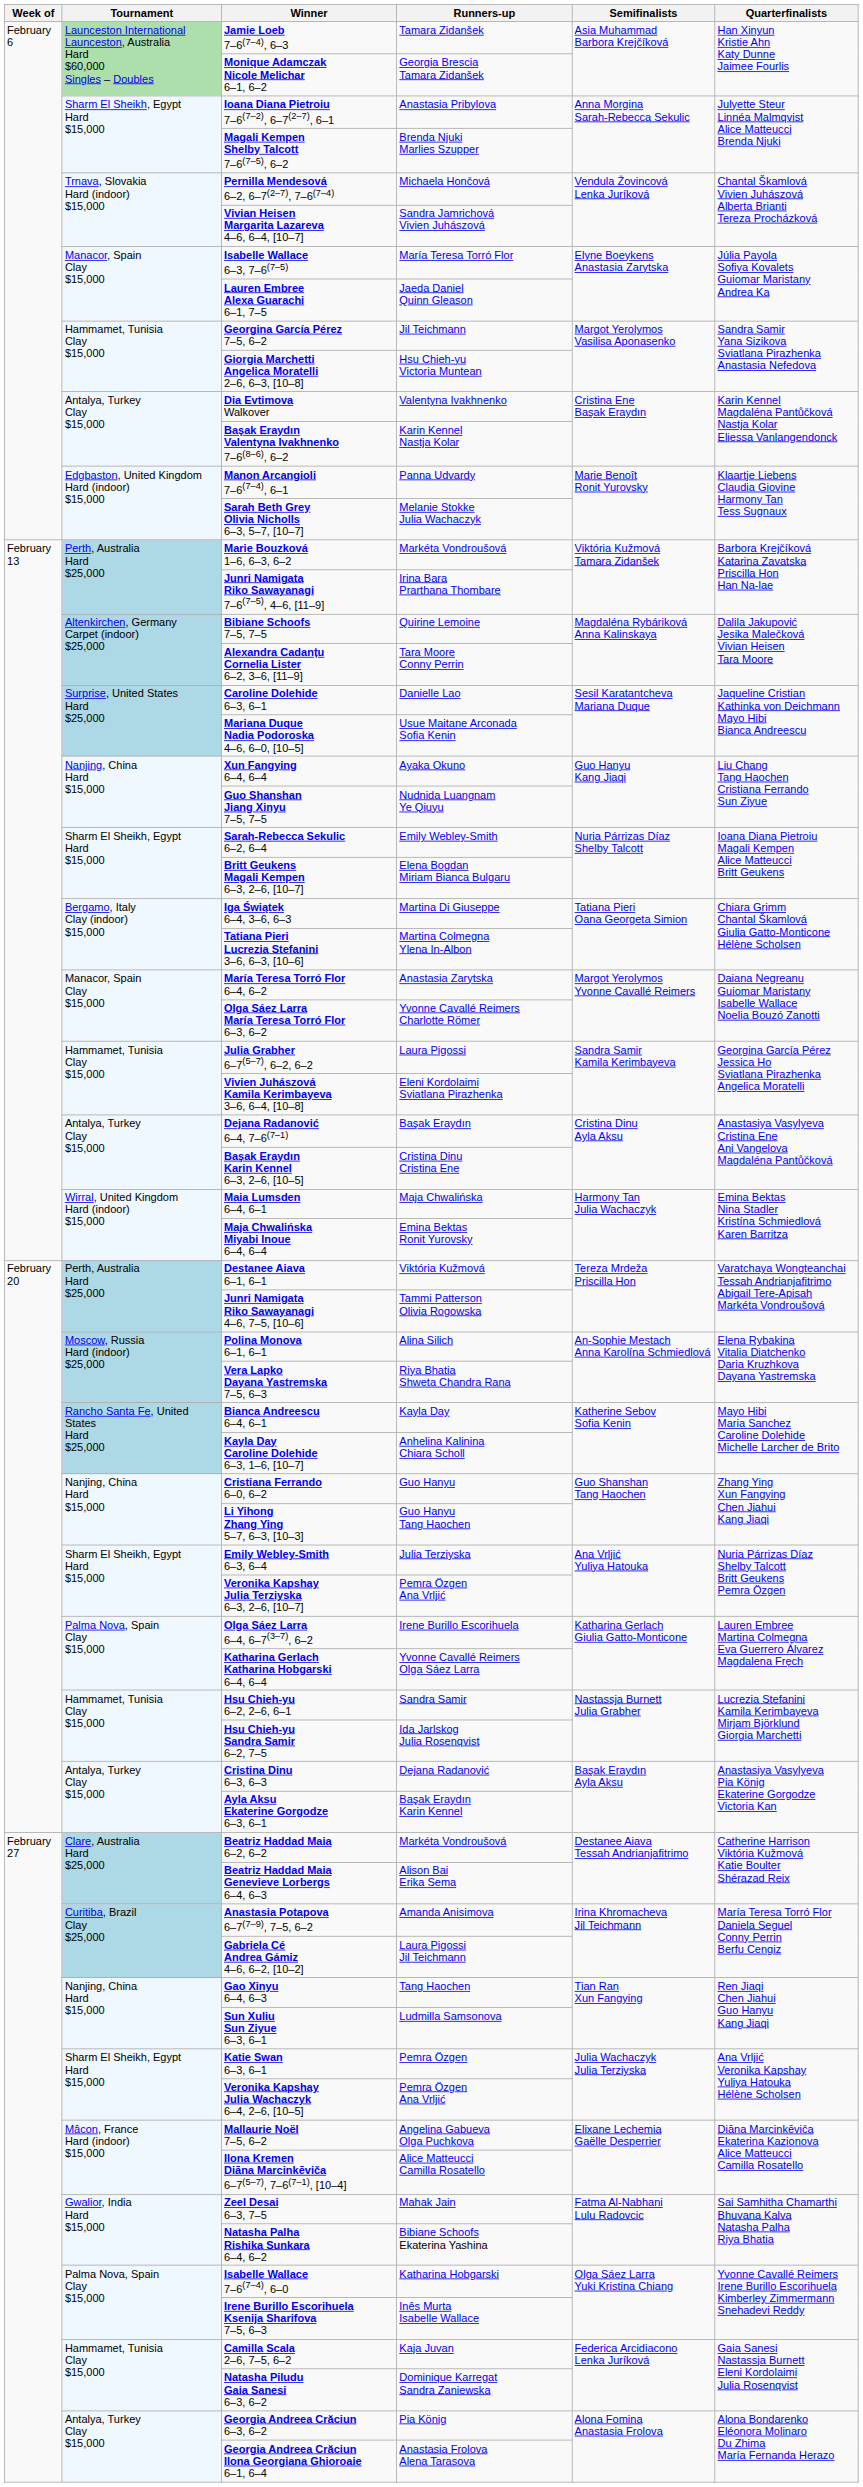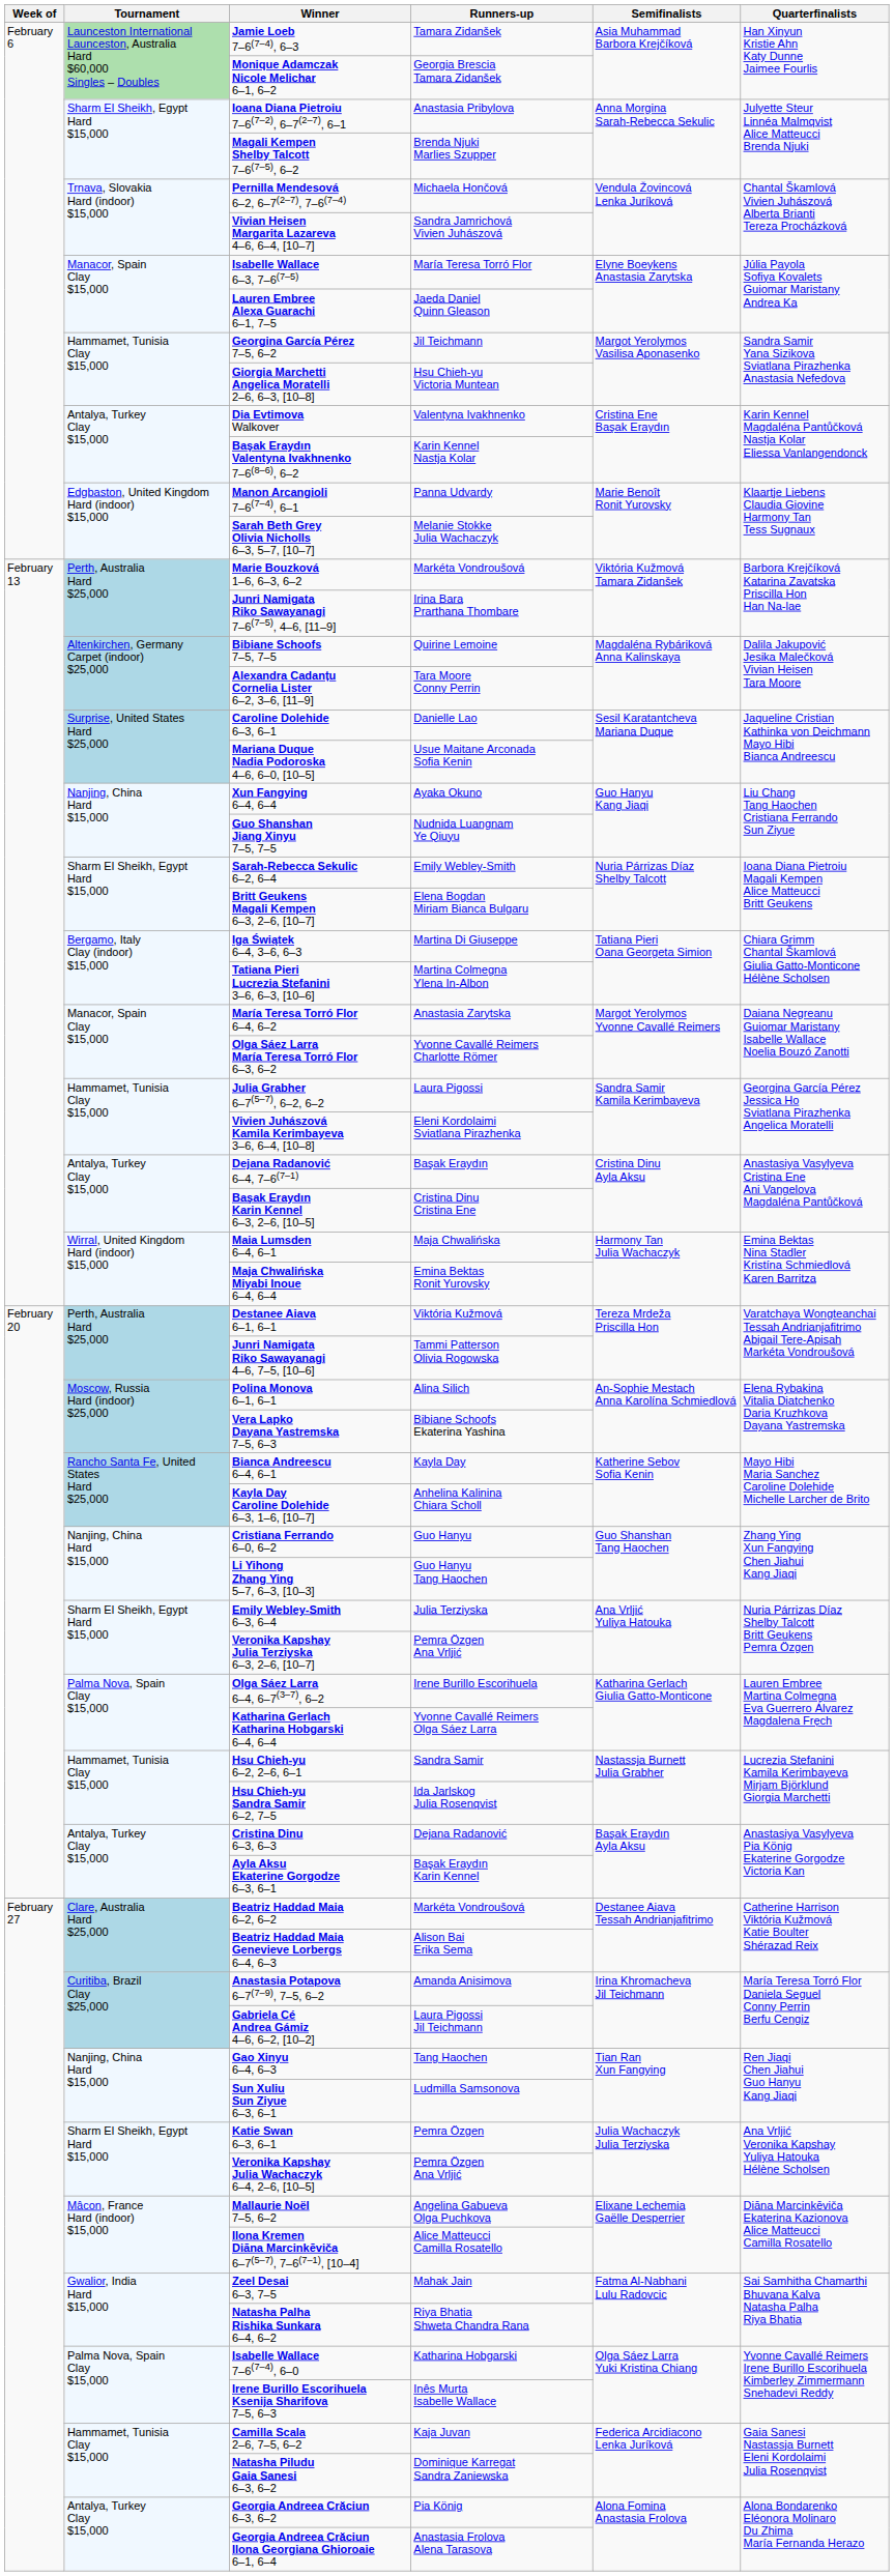Vera Lapko Dayana Yastremska 7–5, 6–3 | Runners-up: Riya Bhatia Shweta Chandra Rana -> Bibiane Schoofs Ekaterina Yashina
Natasha Palha Rishika Sunkara 6–4, 6–2 | Runners-up: Bibiane Schoofs Ekaterina Yashina -> Riya Bhatia Shweta Chandra Rana
